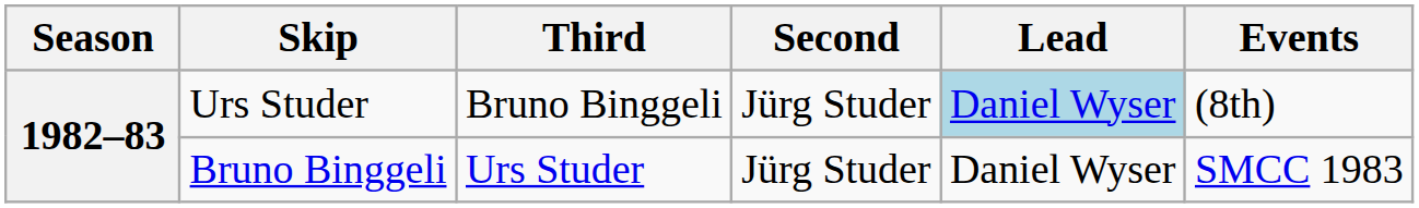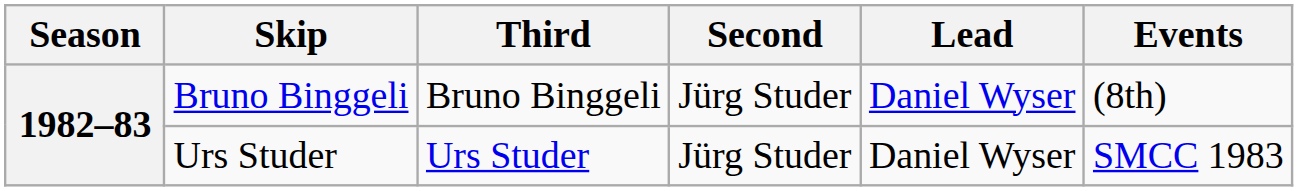row 2 | Skip: Urs Studer -> Bruno Binggeli
row 2 | Lead: lightblue background -> no background
row 3 | Skip: Bruno Binggeli -> Urs Studer
